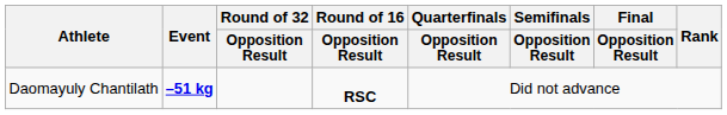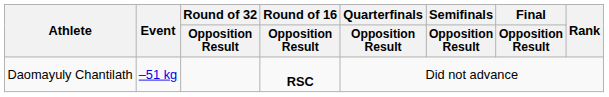Daomayuly Chantilath | Event: bold -> normal
